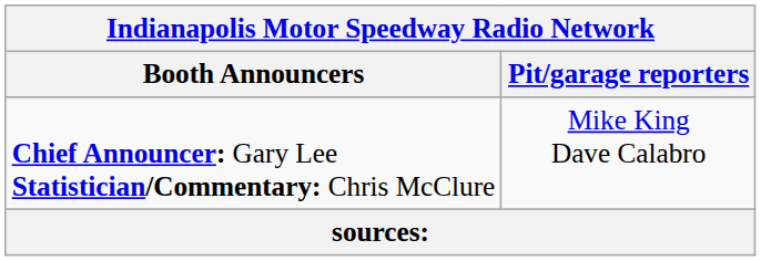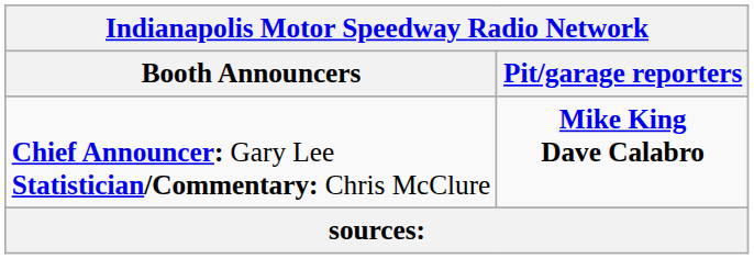row 3 | Pit/garage reporters: normal -> bold
